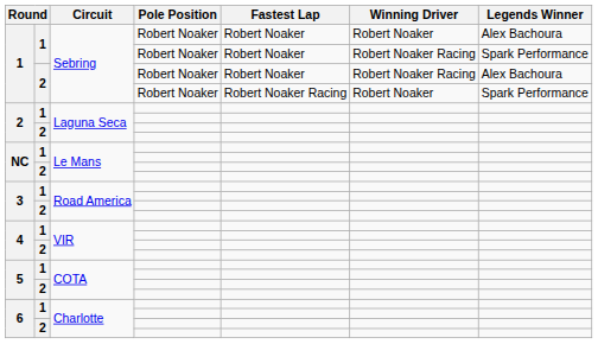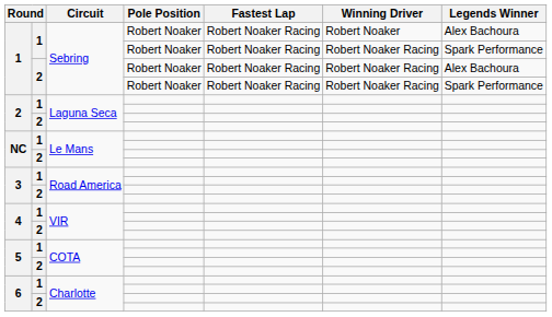row 2 | Fastest Lap: Robert Noaker -> Robert Noaker Racing
row 3 | Fastest Lap: Robert Noaker -> Robert Noaker Racing
row 4 | Fastest Lap: Robert Noaker -> Robert Noaker Racing
row 5 | Winning Driver: Robert Noaker -> Robert Noaker Racing
